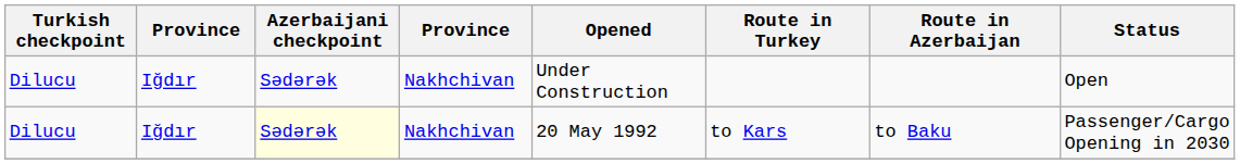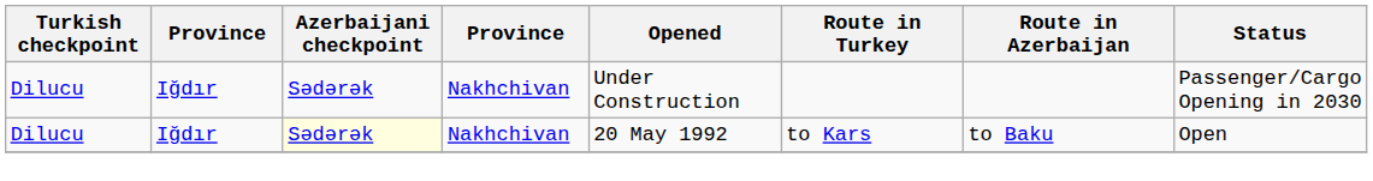row 2 | Status: Open -> Passenger/Cargo Opening in 2030
row 3 | Status: Passenger/Cargo Opening in 2030 -> Open
